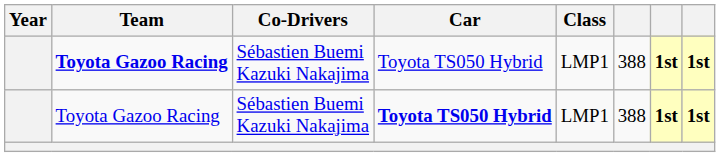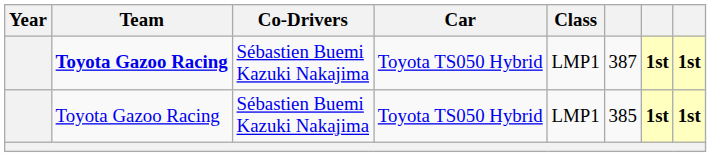row 2 | column 6: 388 -> 387
row 3 | Car: bold -> normal
row 3 | column 6: 388 -> 385
